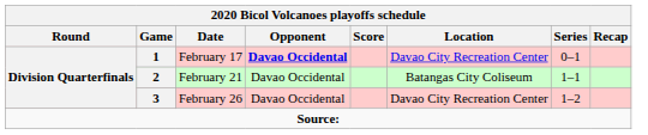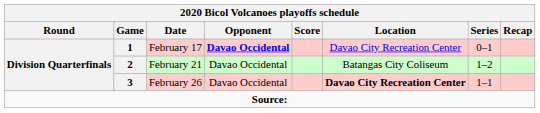February 21 | Series: 1–1 -> 1–2
February 26 | Location: normal -> bold
February 26 | Series: 1–2 -> 1–1
